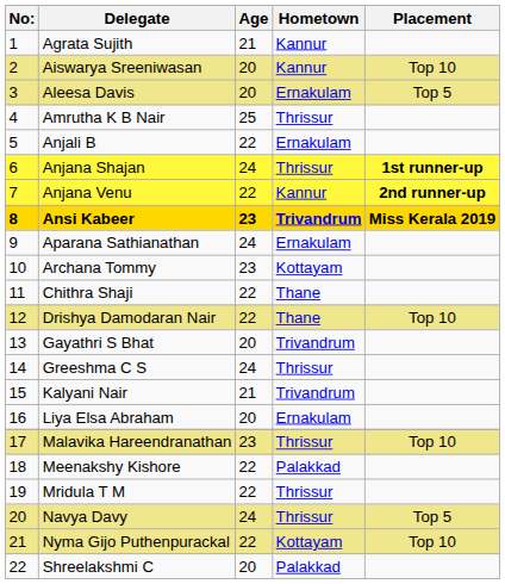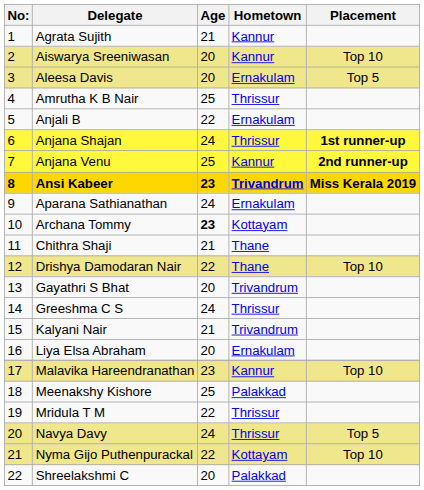Anjana Venu | Age: 22 -> 25
Archana Tommy | Age: normal -> bold
Chithra Shaji | Age: 22 -> 21
Malavika Hareendranathan | Hometown: Thrissur -> Kannur
Meenakshy Kishore | Age: 22 -> 25
